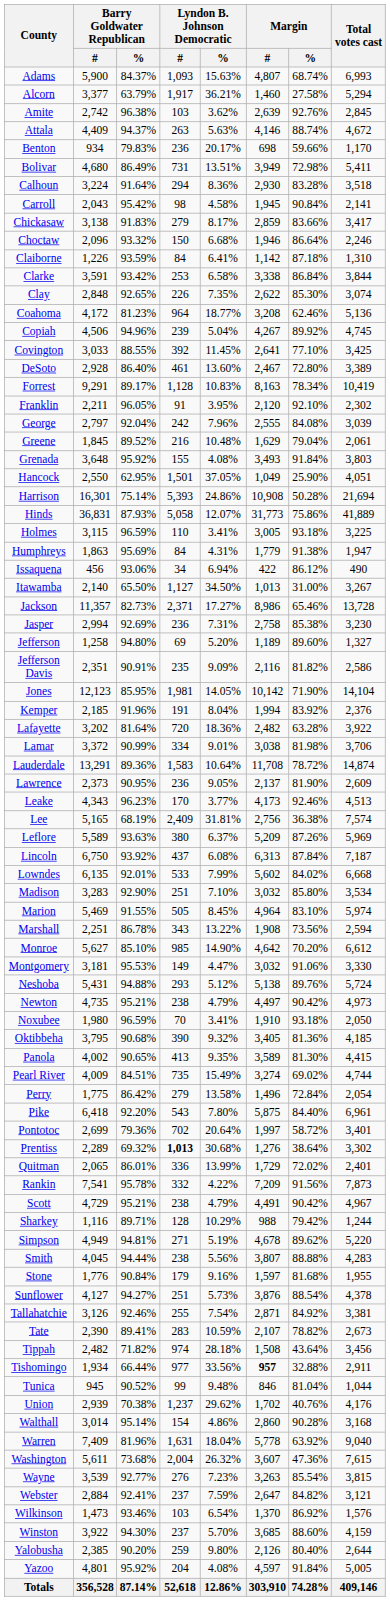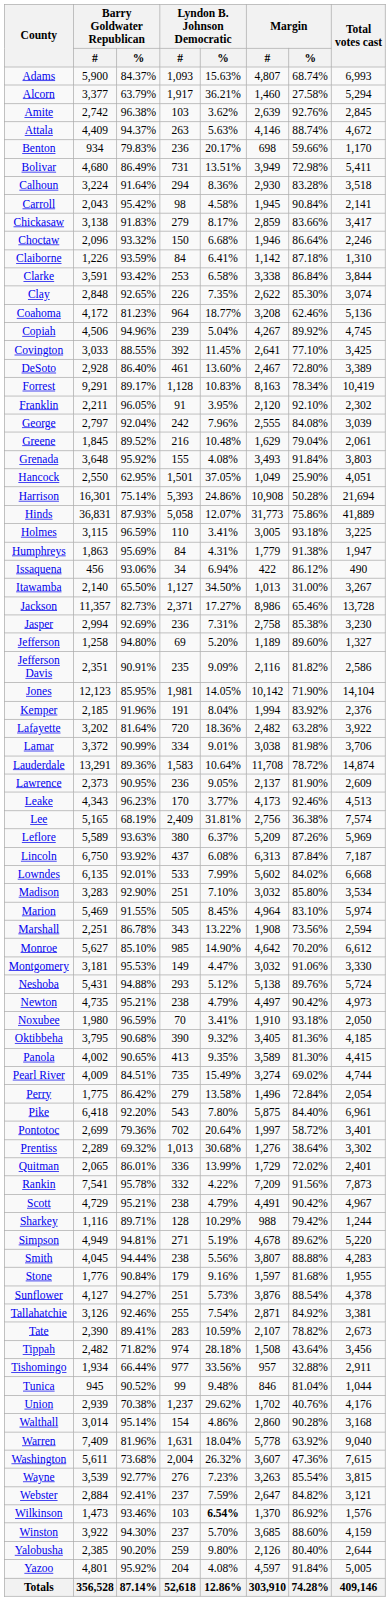Prentiss | Lyndon B. Johnson Democratic / #: bold -> normal
Tishomingo | Margin / #: bold -> normal
Wilkinson | Lyndon B. Johnson Democratic / %: normal -> bold
